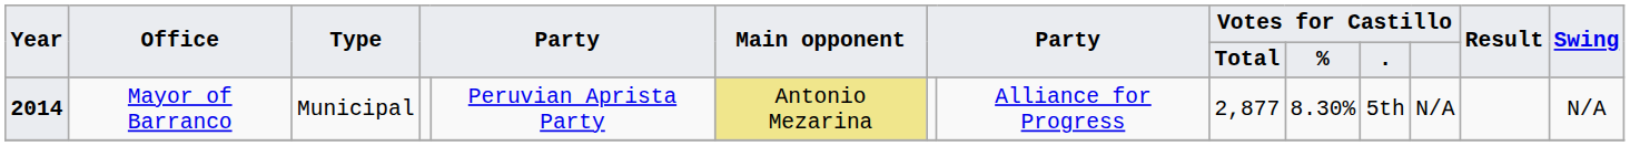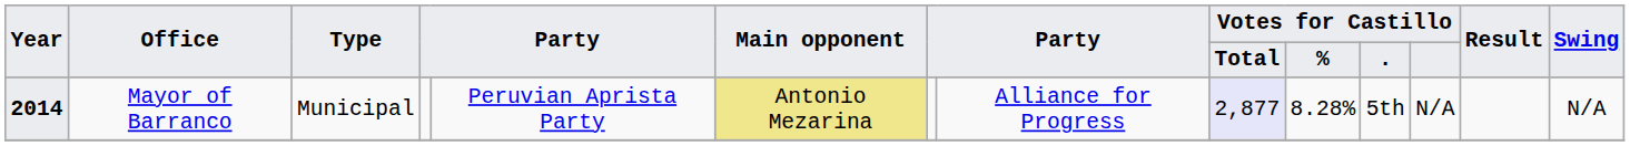2014 | Votes for Castillo / Total: no background -> lavender background
2014 | Votes for Castillo / %: 8.30% -> 8.28%
